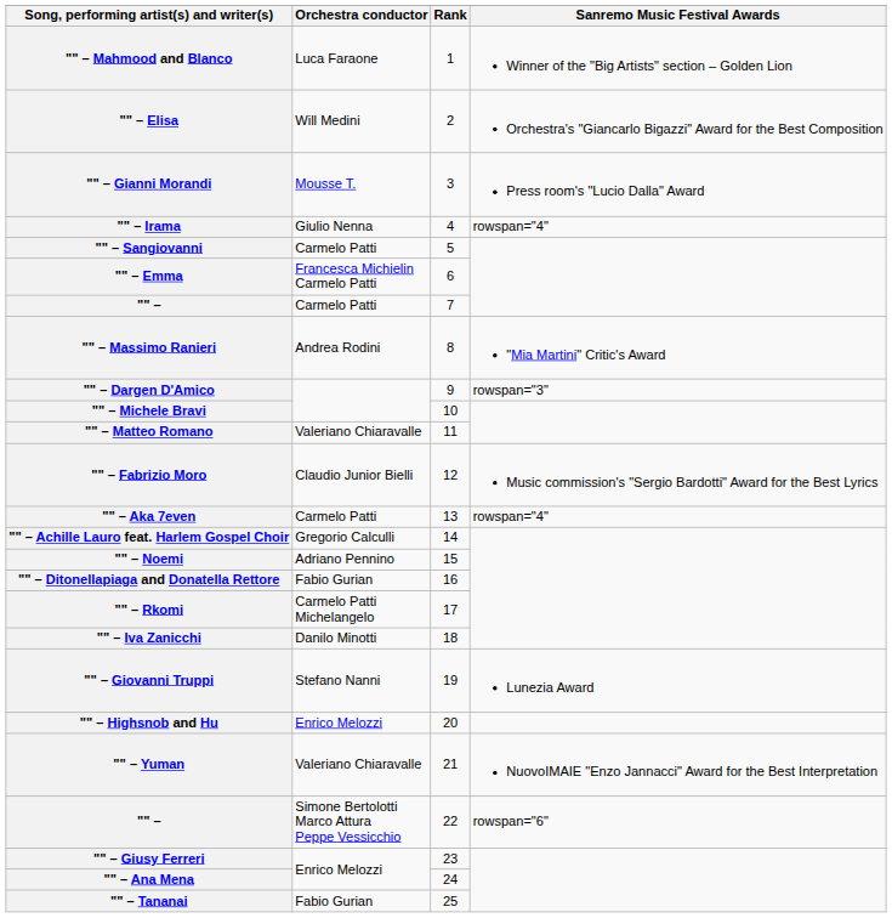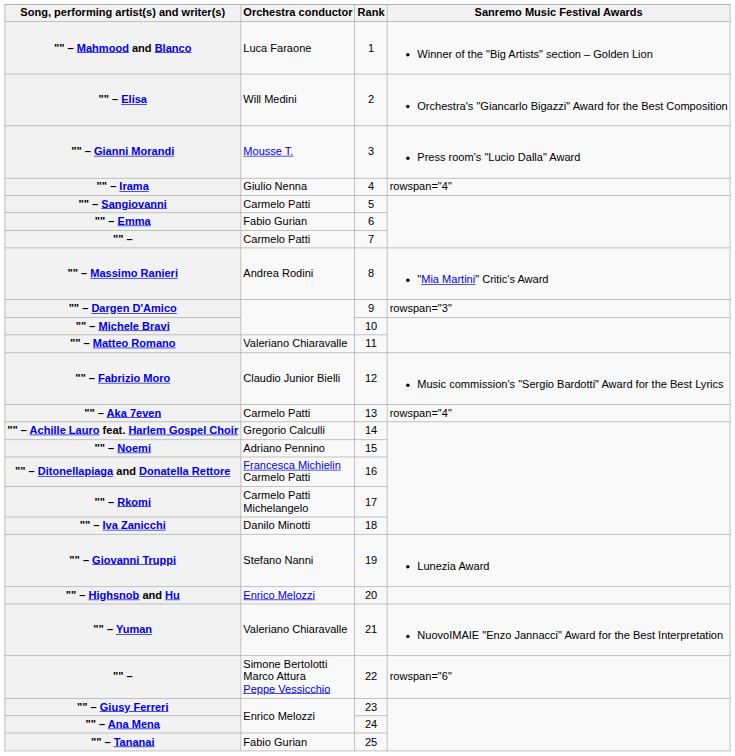"" – Emma | Orchestra conductor: Francesca Michielin Carmelo Patti -> Fabio Gurian
"" – Ditonellapiaga and Donatella Rettore | Orchestra conductor: Fabio Gurian -> Francesca Michielin Carmelo Patti
